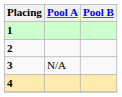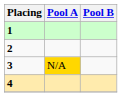3 | Pool A: no background -> gold background
